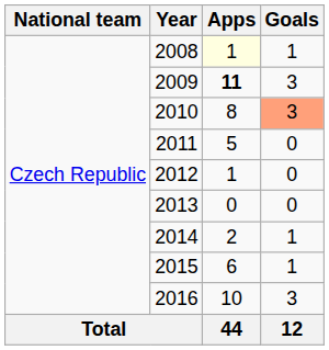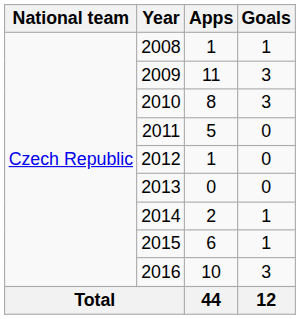2008 | Apps: lightyellow background -> no background
2009 | Apps: bold -> normal
2010 | Goals: lightsalmon background -> no background
